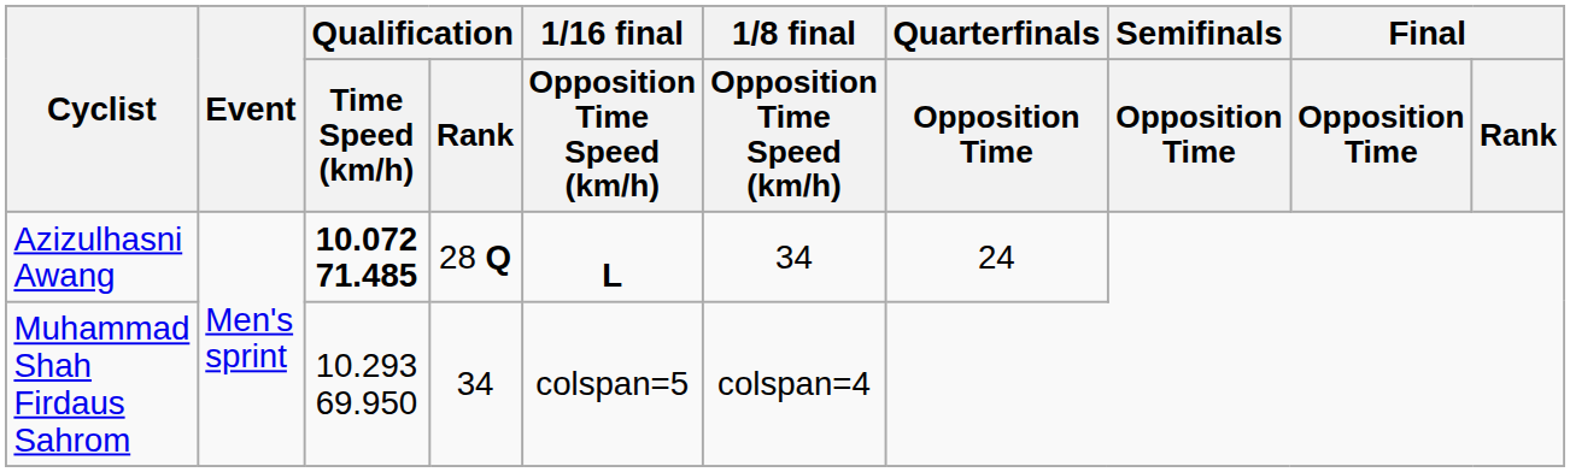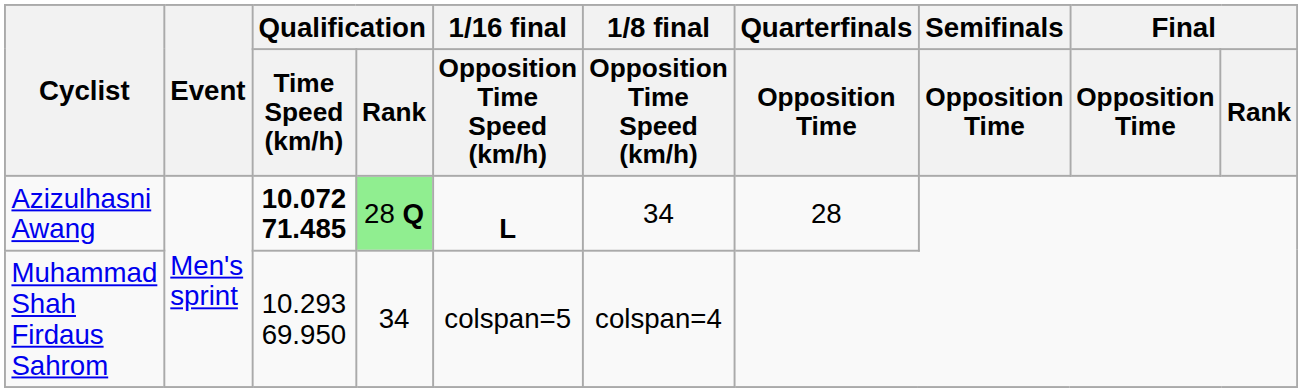Azizulhasni Awang | Qualification / Rank: no background -> lightgreen background
Azizulhasni Awang | Quarterfinals / Opposition Time: 24 -> 28
